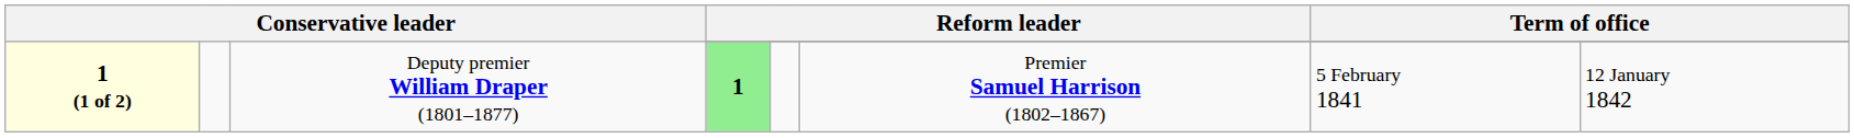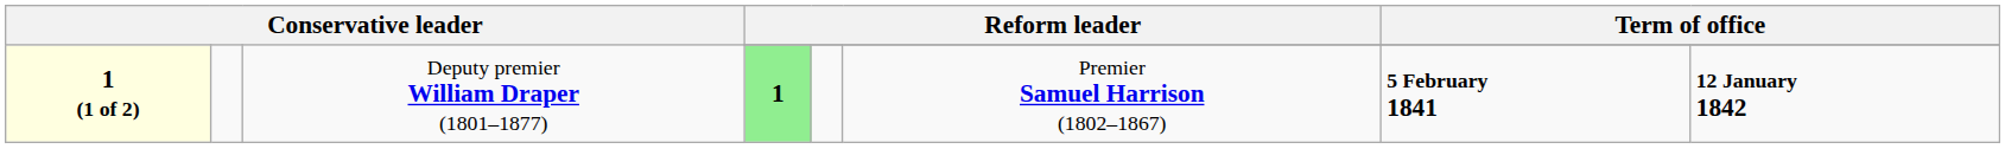1 | column 7: normal -> bold
1 | column 8: normal -> bold
